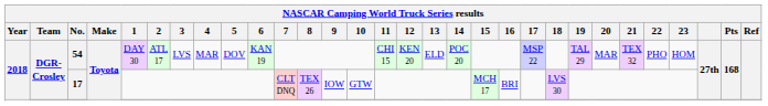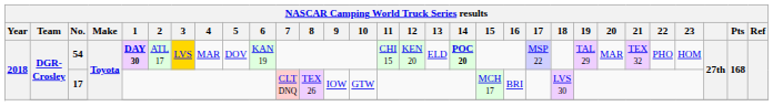54 | 1: normal -> bold
54 | 3: no background -> gold background
54 | 14: normal -> bold
